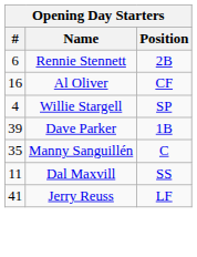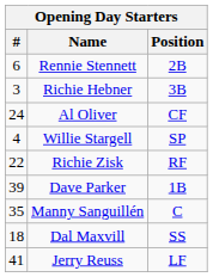+ row: 3 | Richie Hebner | 3B
Al Oliver | #: 16 -> 24
+ row: 22 | Richie Zisk | RF
Dal Maxvill | #: 11 -> 18
